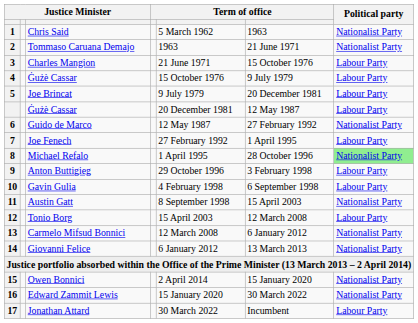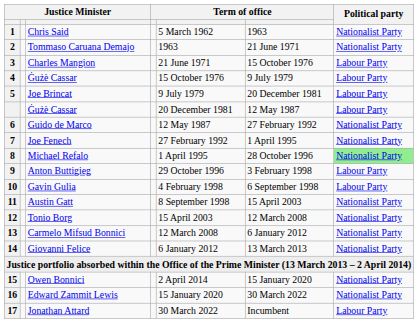7 | Political party: Labour Party -> Nationalist Party
12 | Political party: Labour Party -> Nationalist Party
